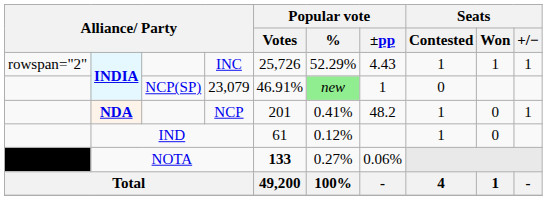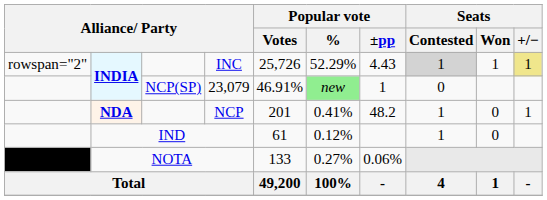INC | Seats / Contested: no background -> lightgrey background
INC | Seats / +/−: no background -> khaki background
NOTA | Popular vote / Votes: bold -> normal
